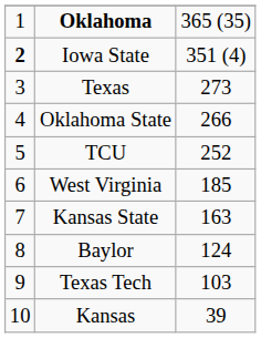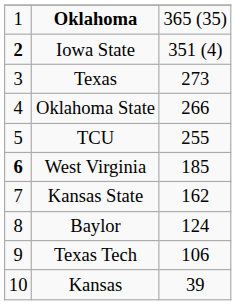TCU | column 3: 252 -> 255
West Virginia | column 1: normal -> bold
Kansas State | column 3: 163 -> 162
Texas Tech | column 3: 103 -> 106
